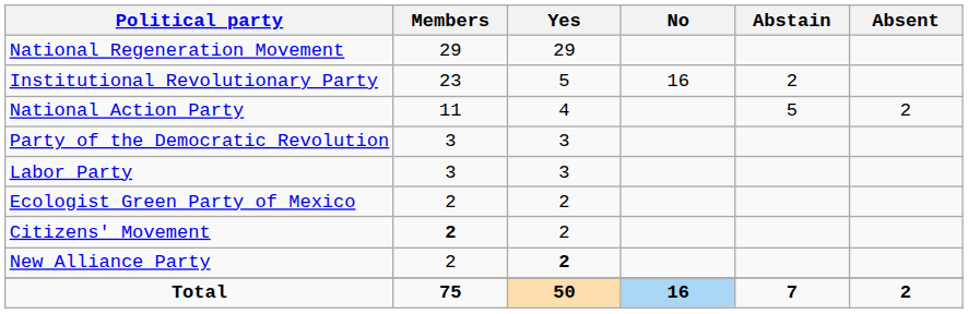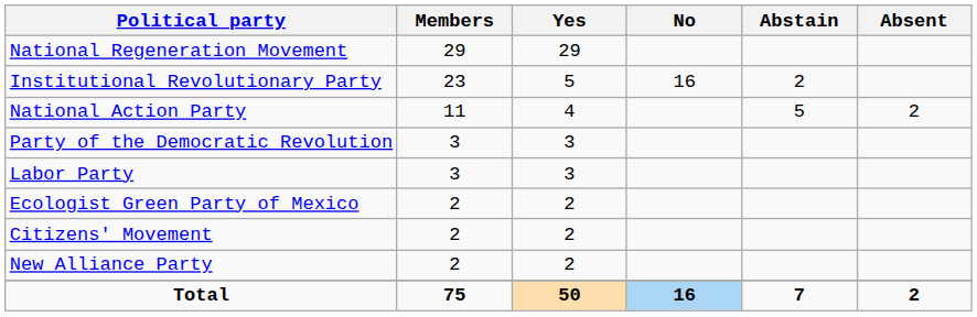Citizens' Movement | Members: bold -> normal
New Alliance Party | Yes: bold -> normal
